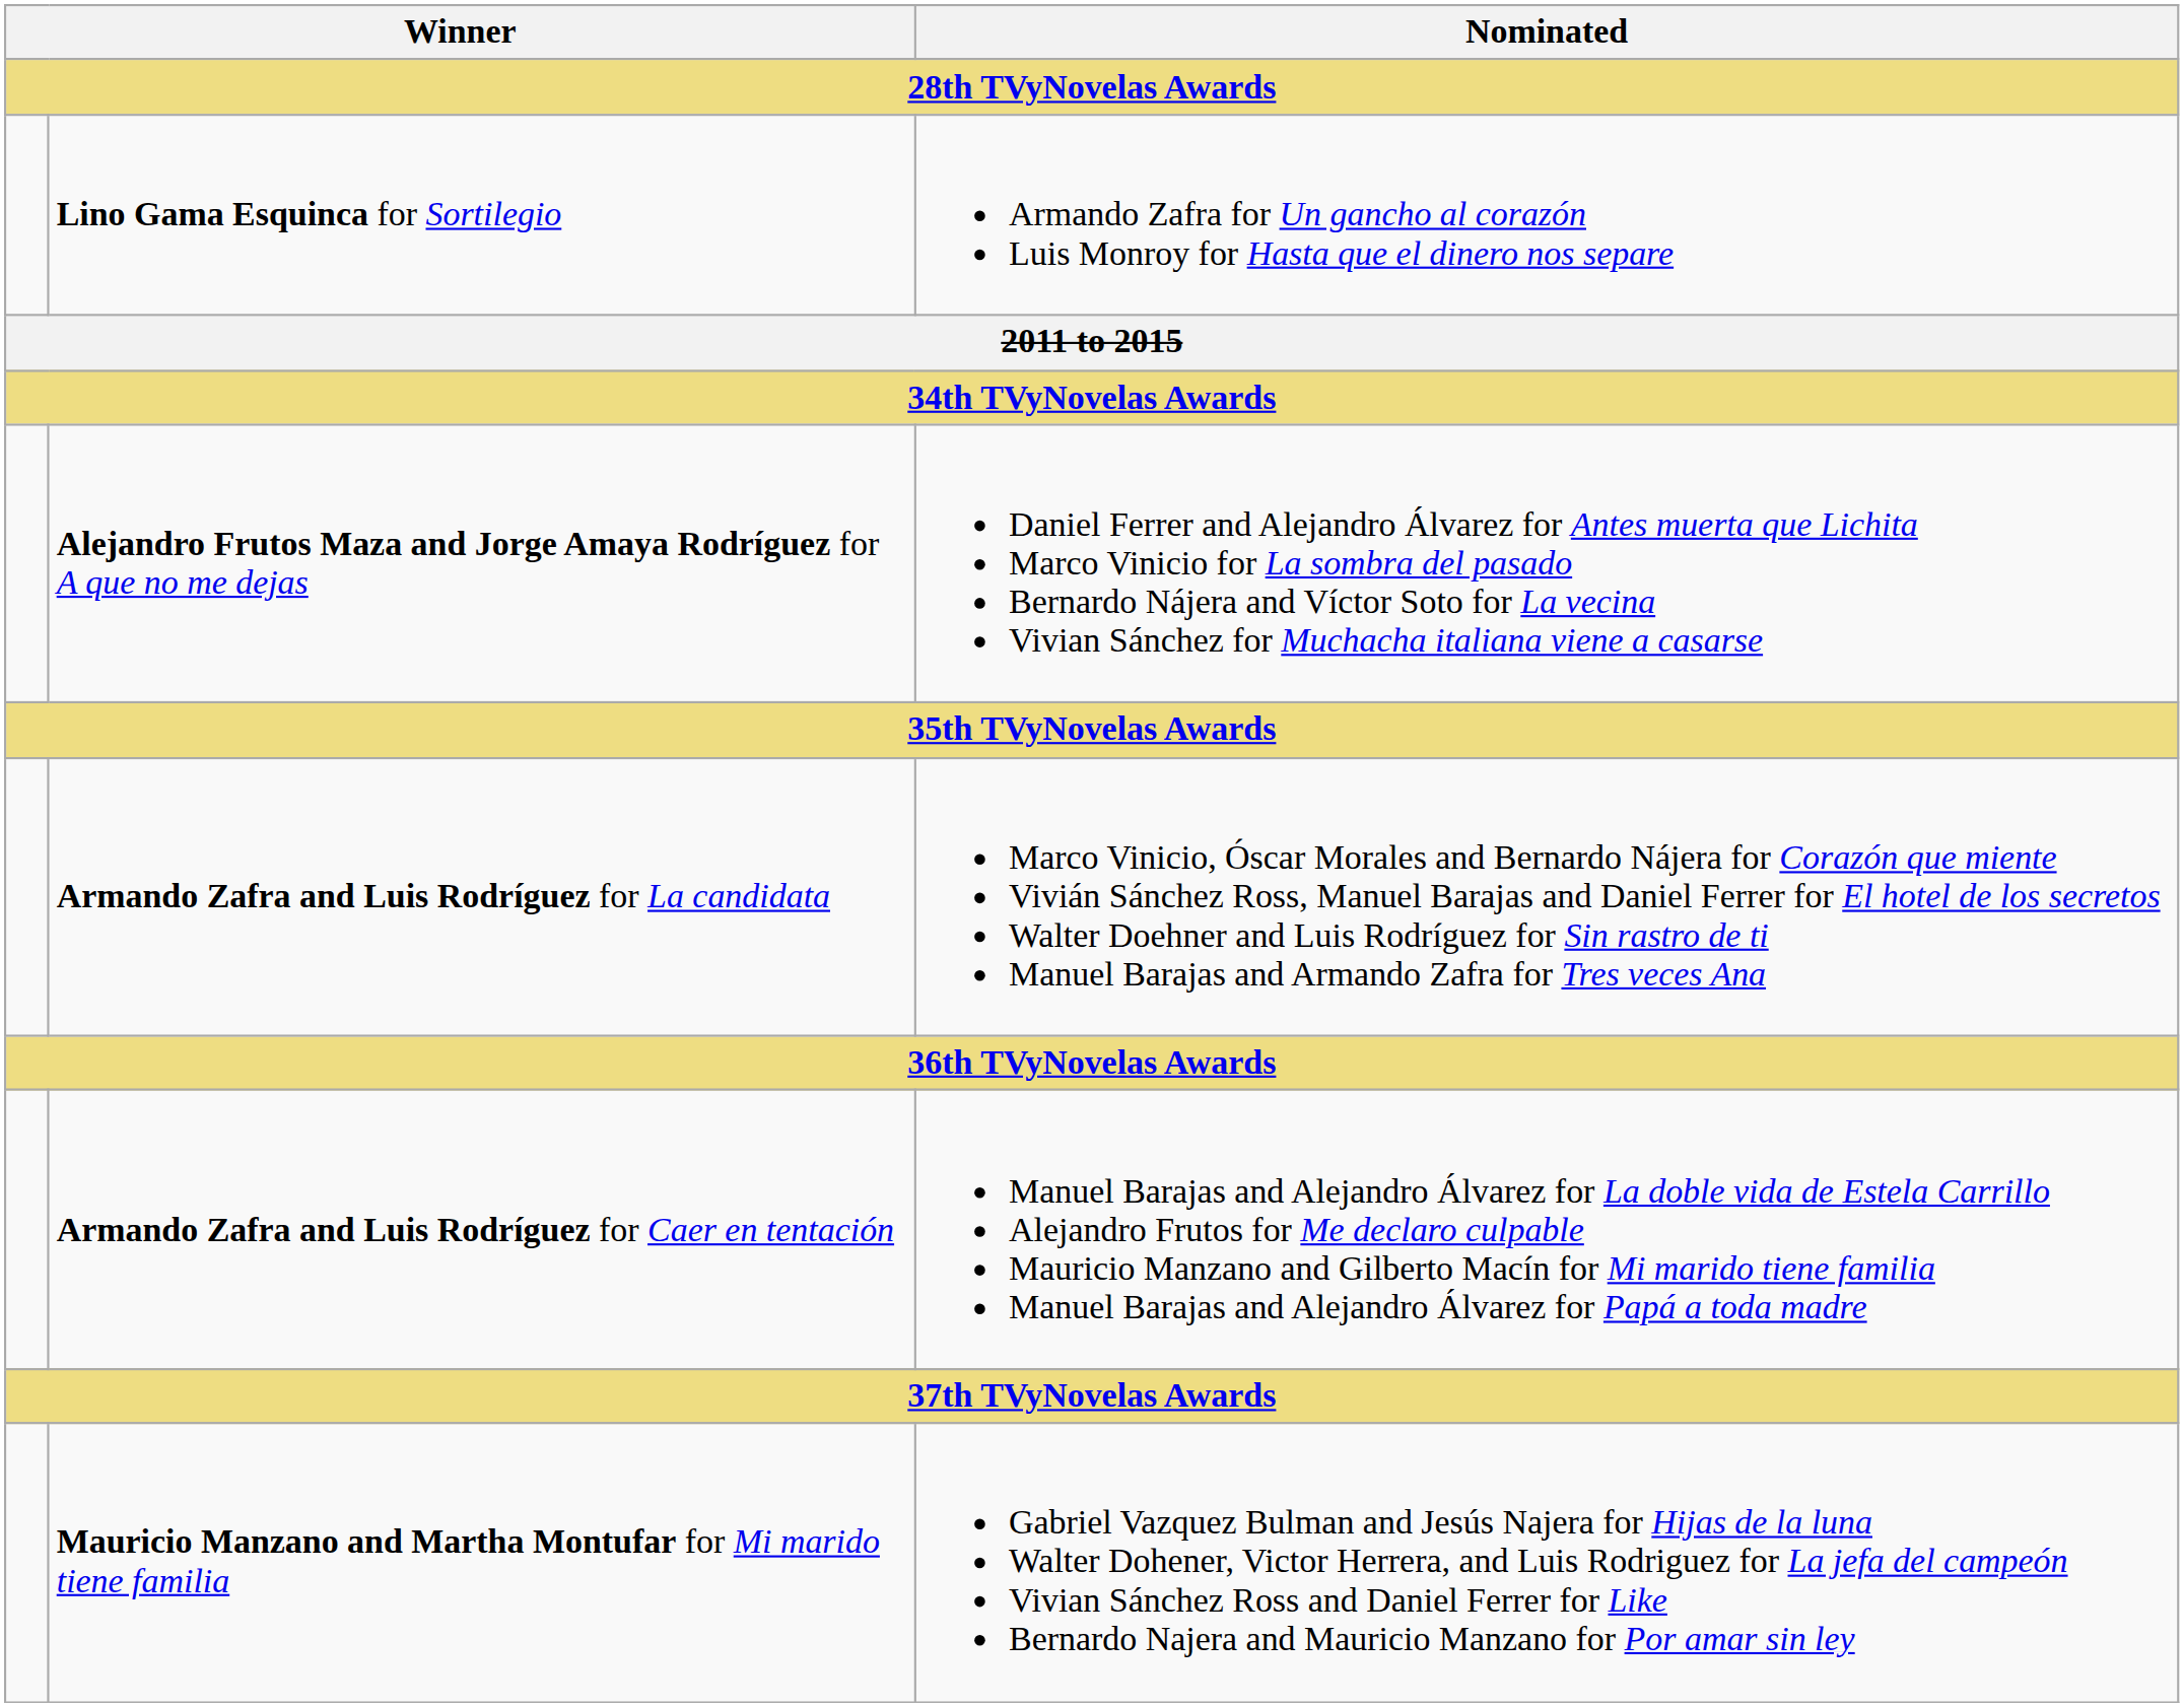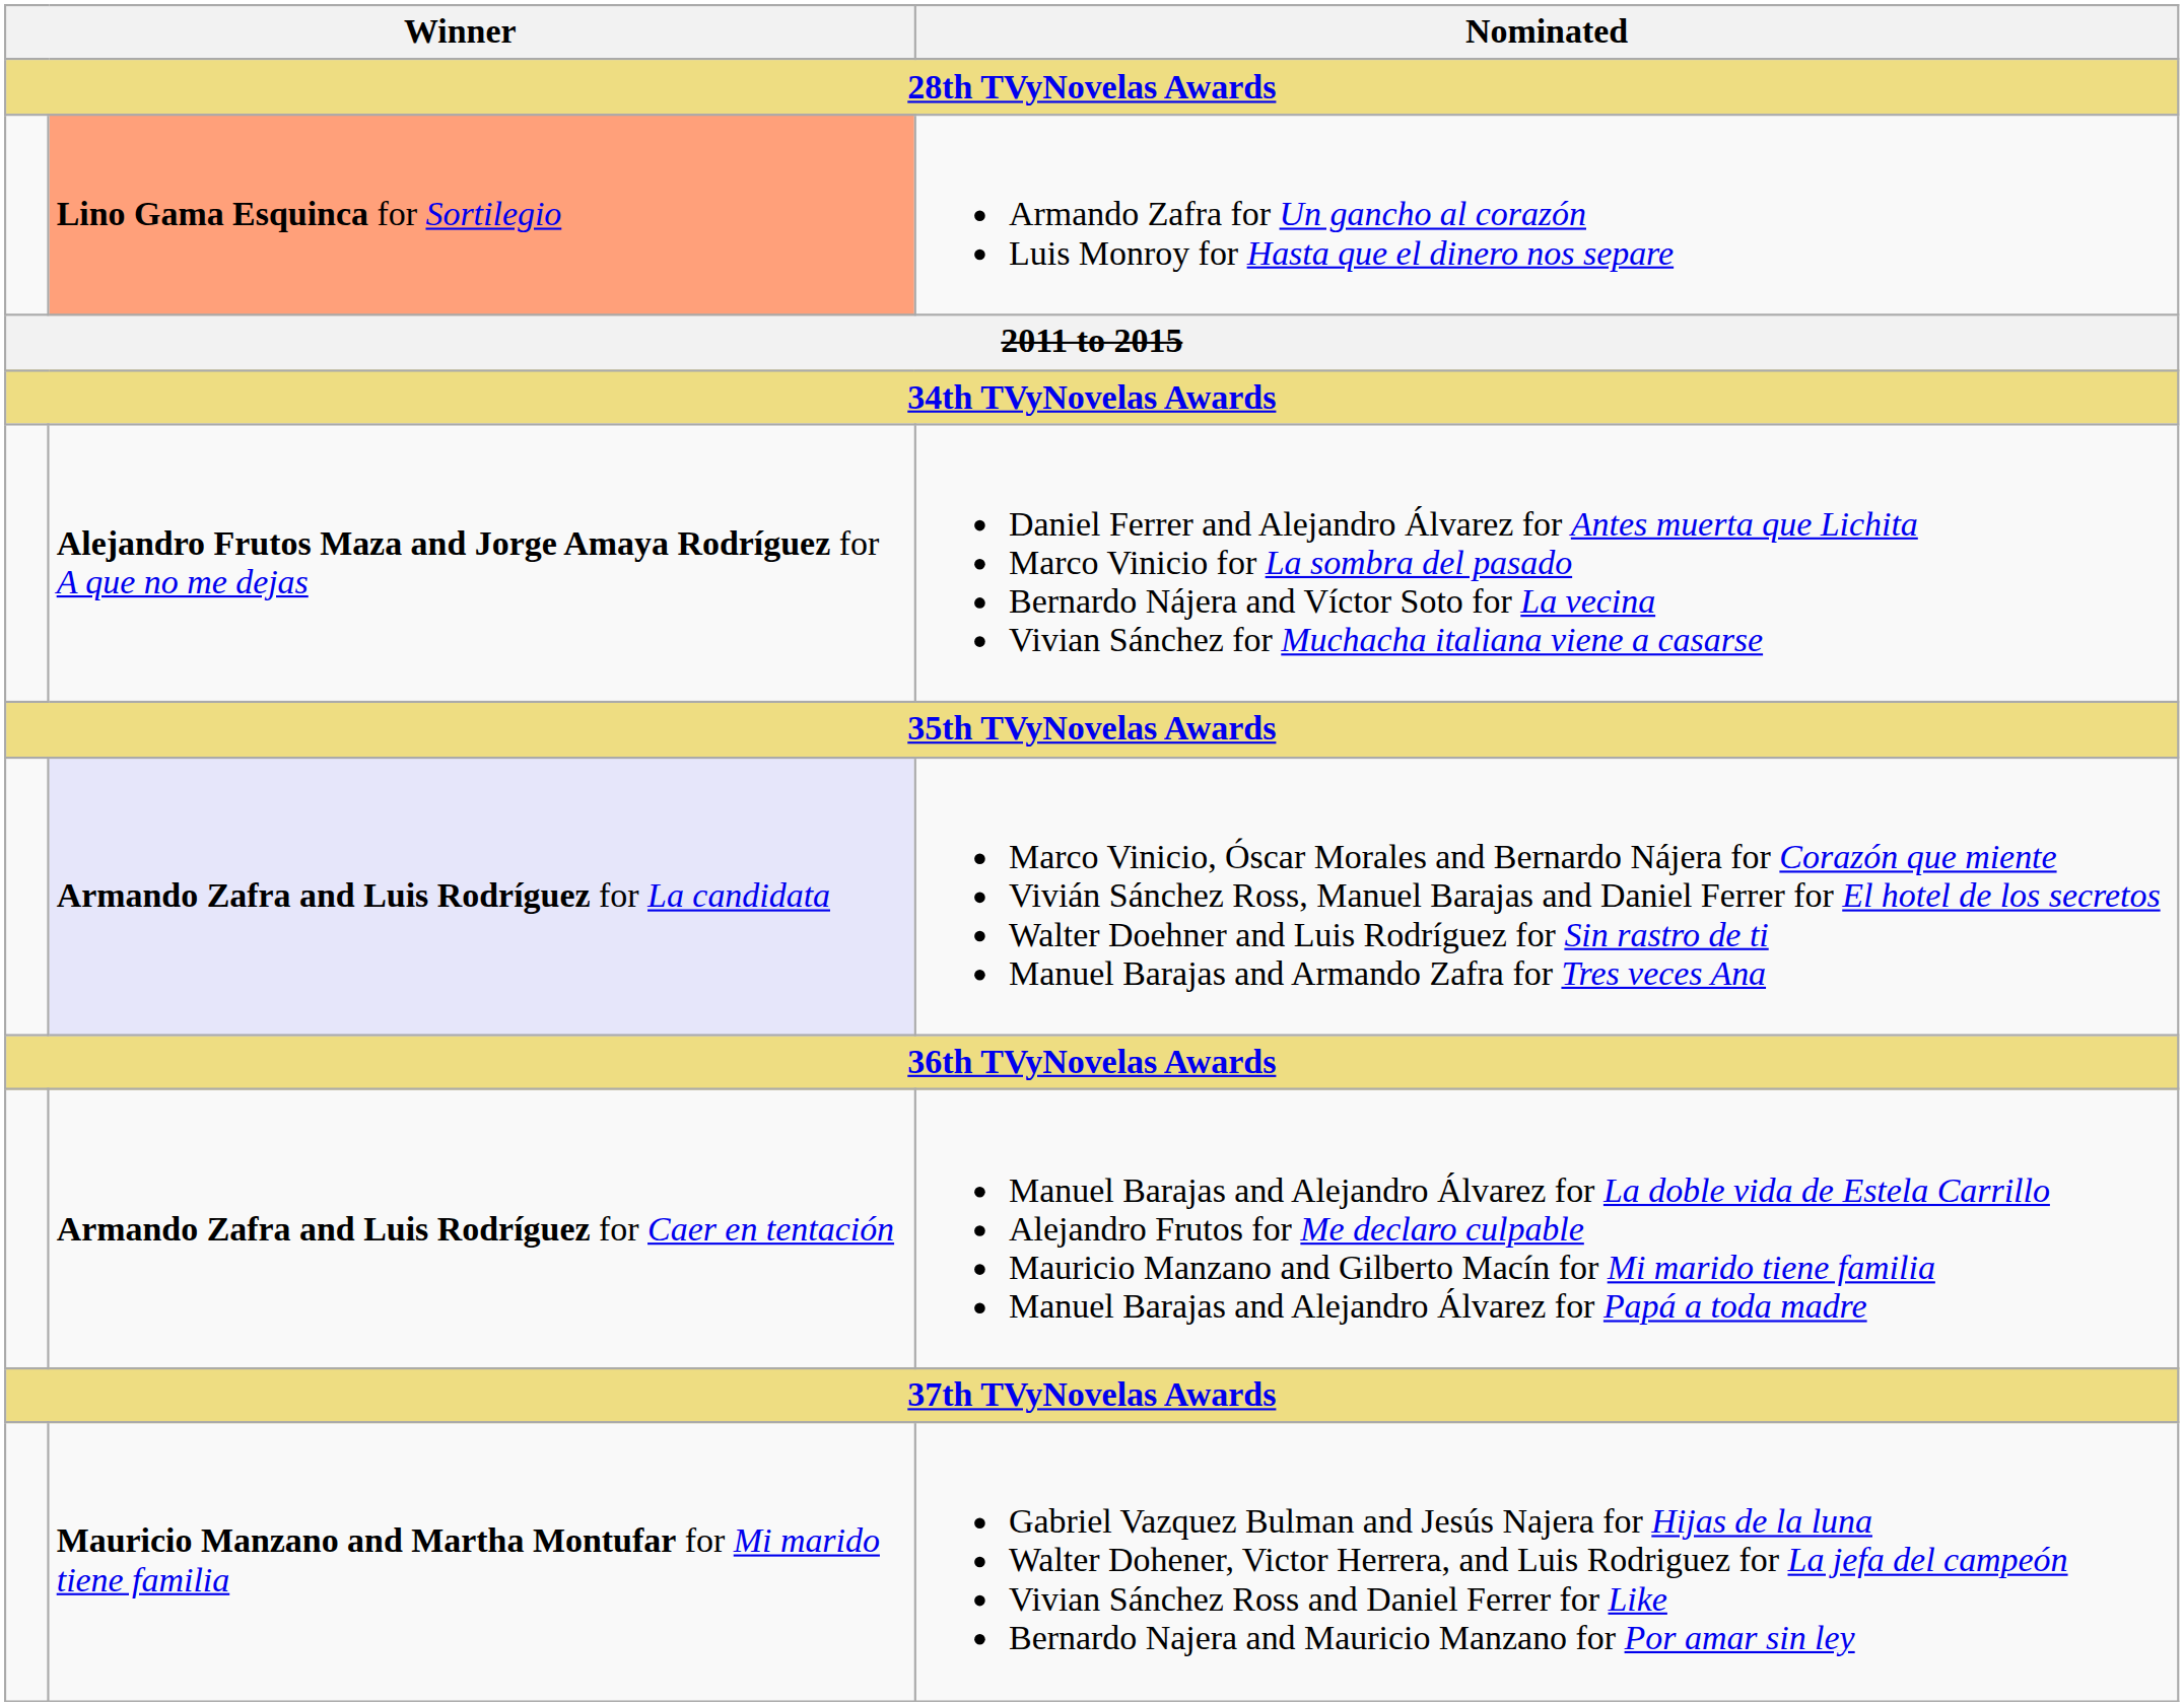Lino Gama Esquinca for Sortilegio | column 2: no background -> lightsalmon background
Armando Zafra and Luis Rodríguez for La candidata | column 2: no background -> lavender background
